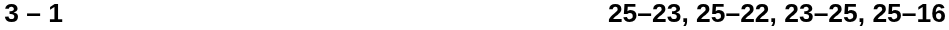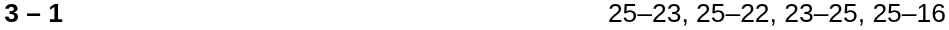row 1 | column 2: bold -> normal
